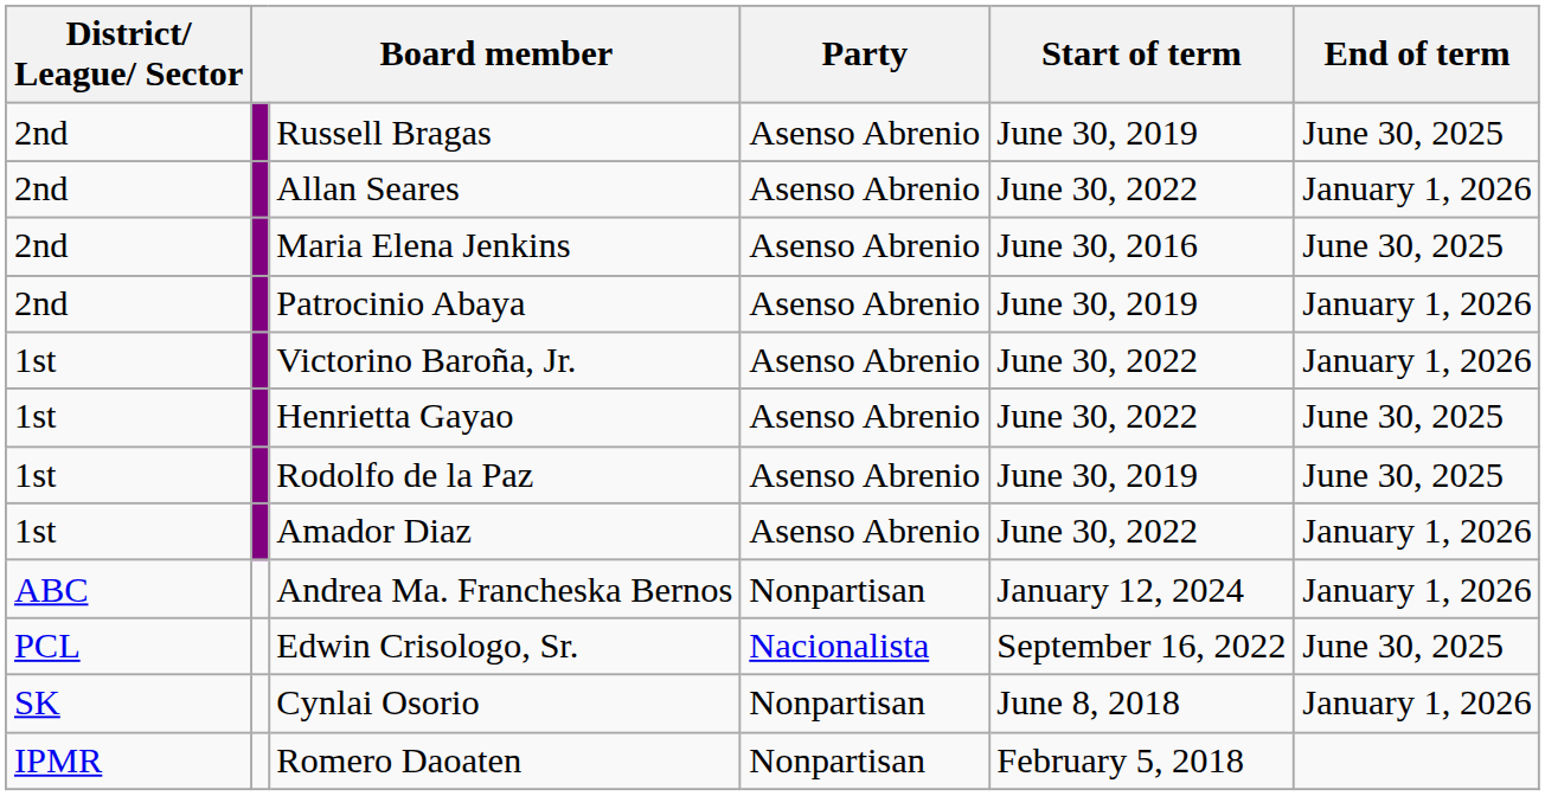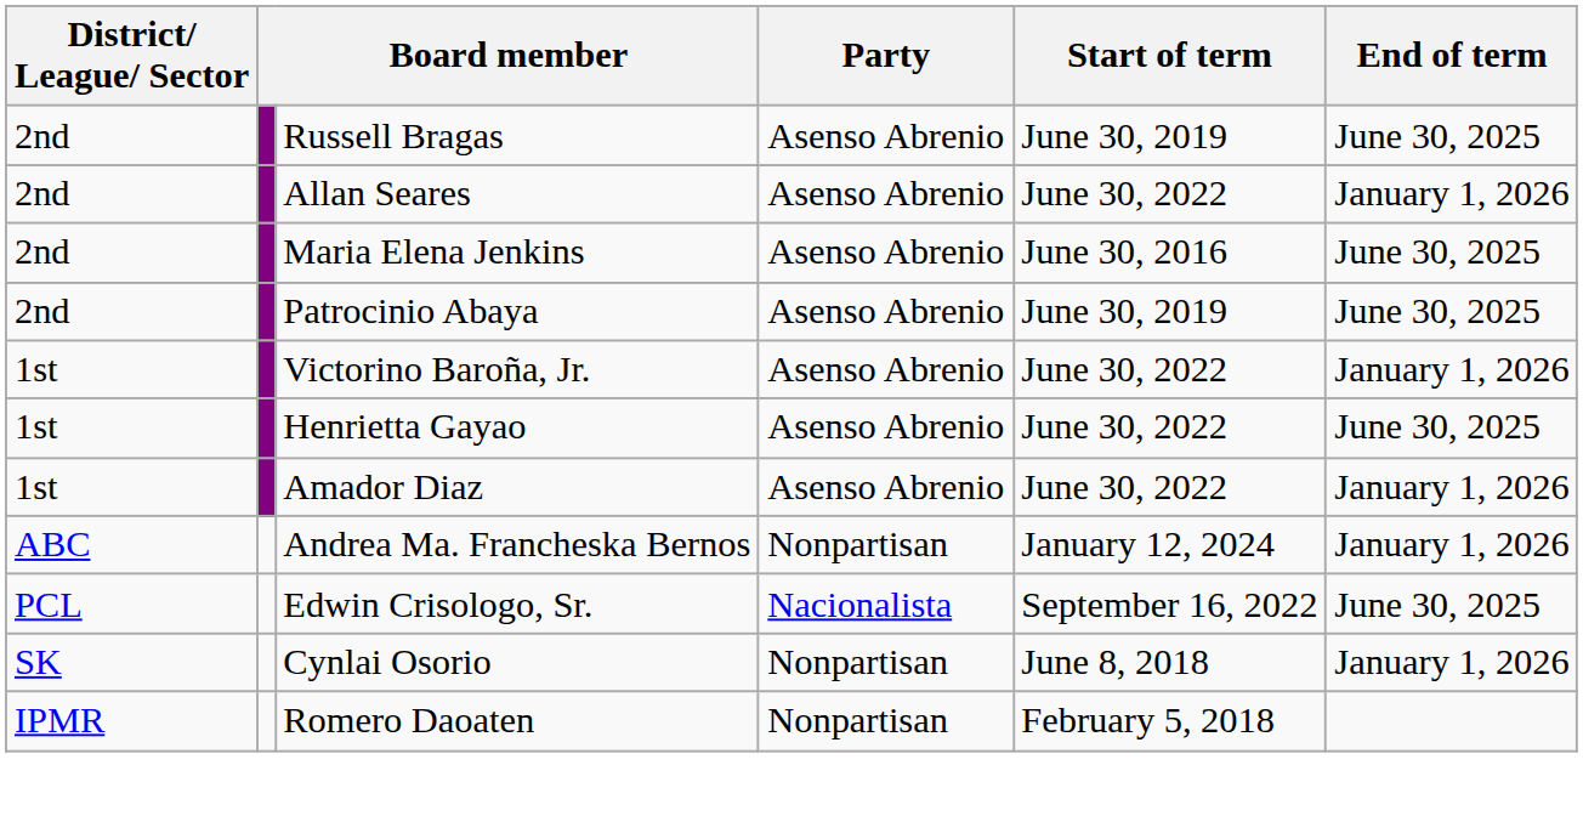Patrocinio Abaya | End of term: January 1, 2026 -> June 30, 2025
- row: 1st | Rodolfo de la Paz | Asenso Abrenio | June 30, 2019 | June 30, 2025
